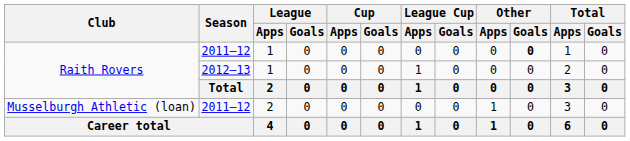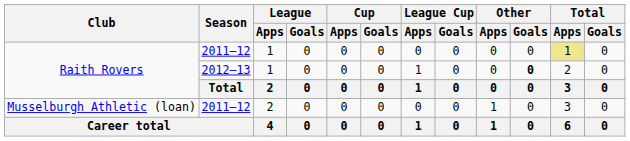Raith Rovers / 2011–12 | Other / Goals: bold -> normal
Raith Rovers / 2011–12 | Total / Apps: no background -> khaki background
Raith Rovers / 2012–13 | Other / Goals: normal -> bold
